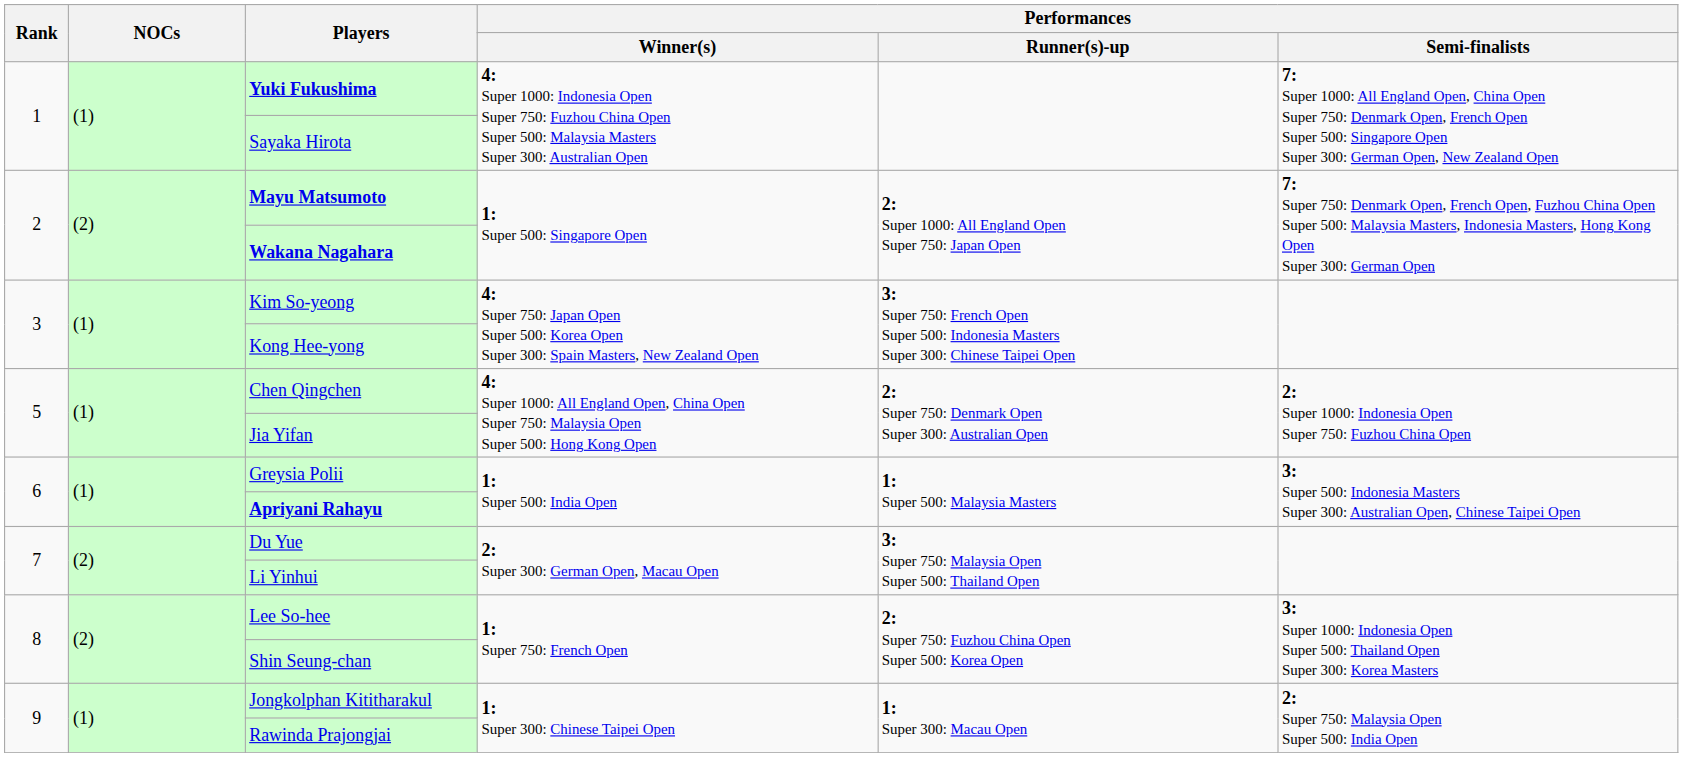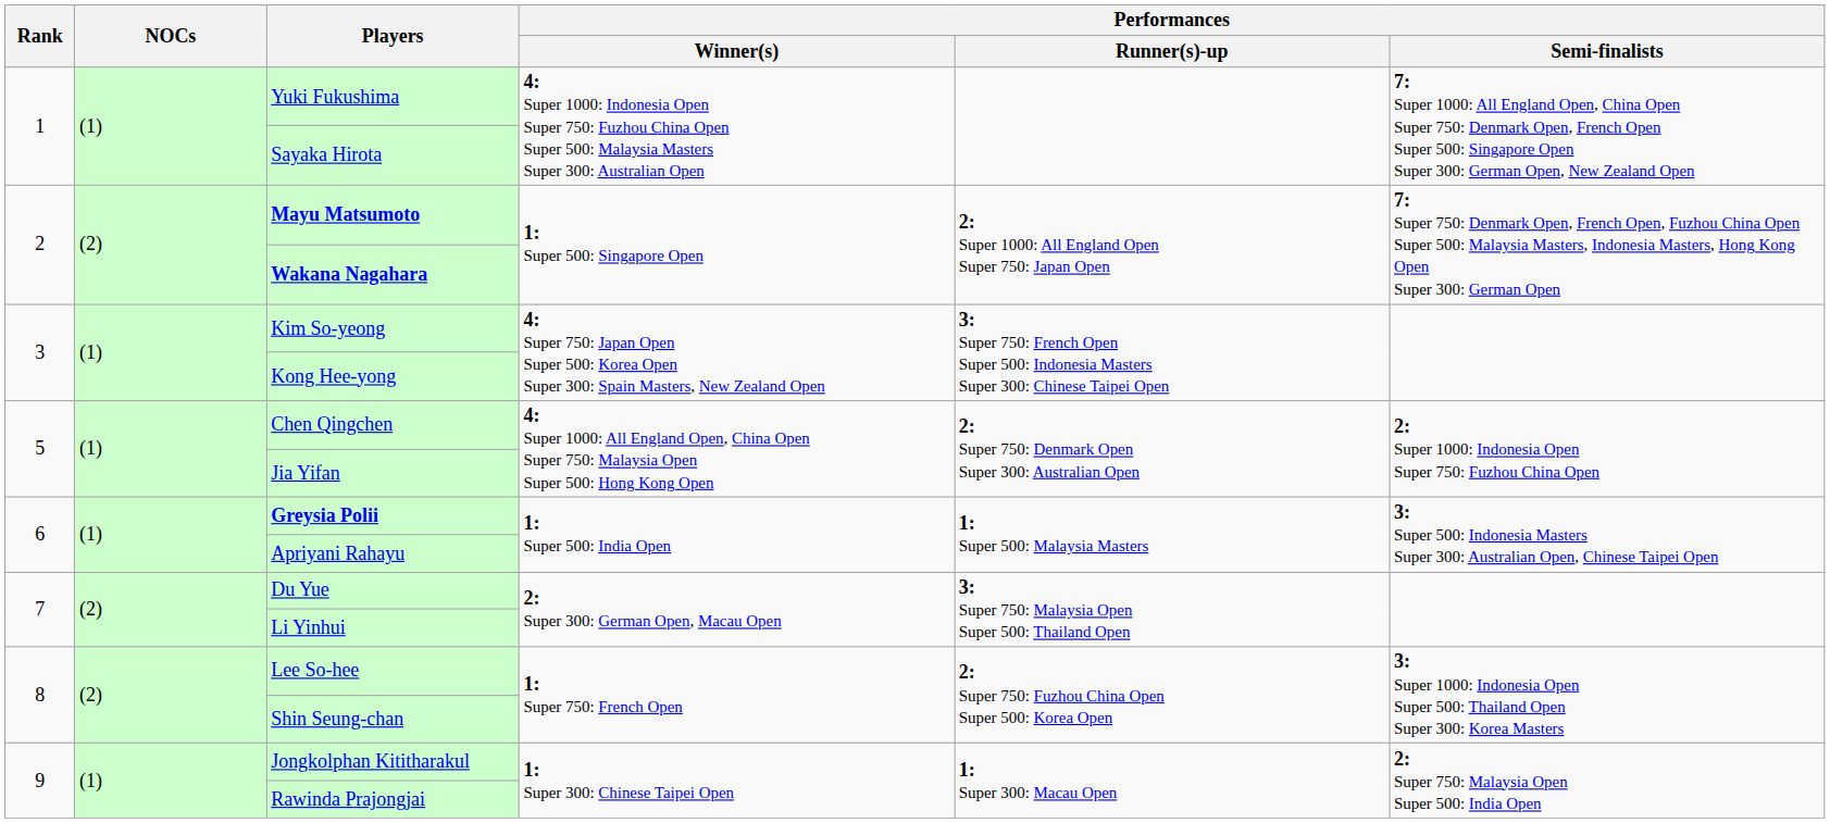Yuki Fukushima | Players: bold -> normal
Greysia Polii | Players: normal -> bold
Apriyani Rahayu | Players: bold -> normal
